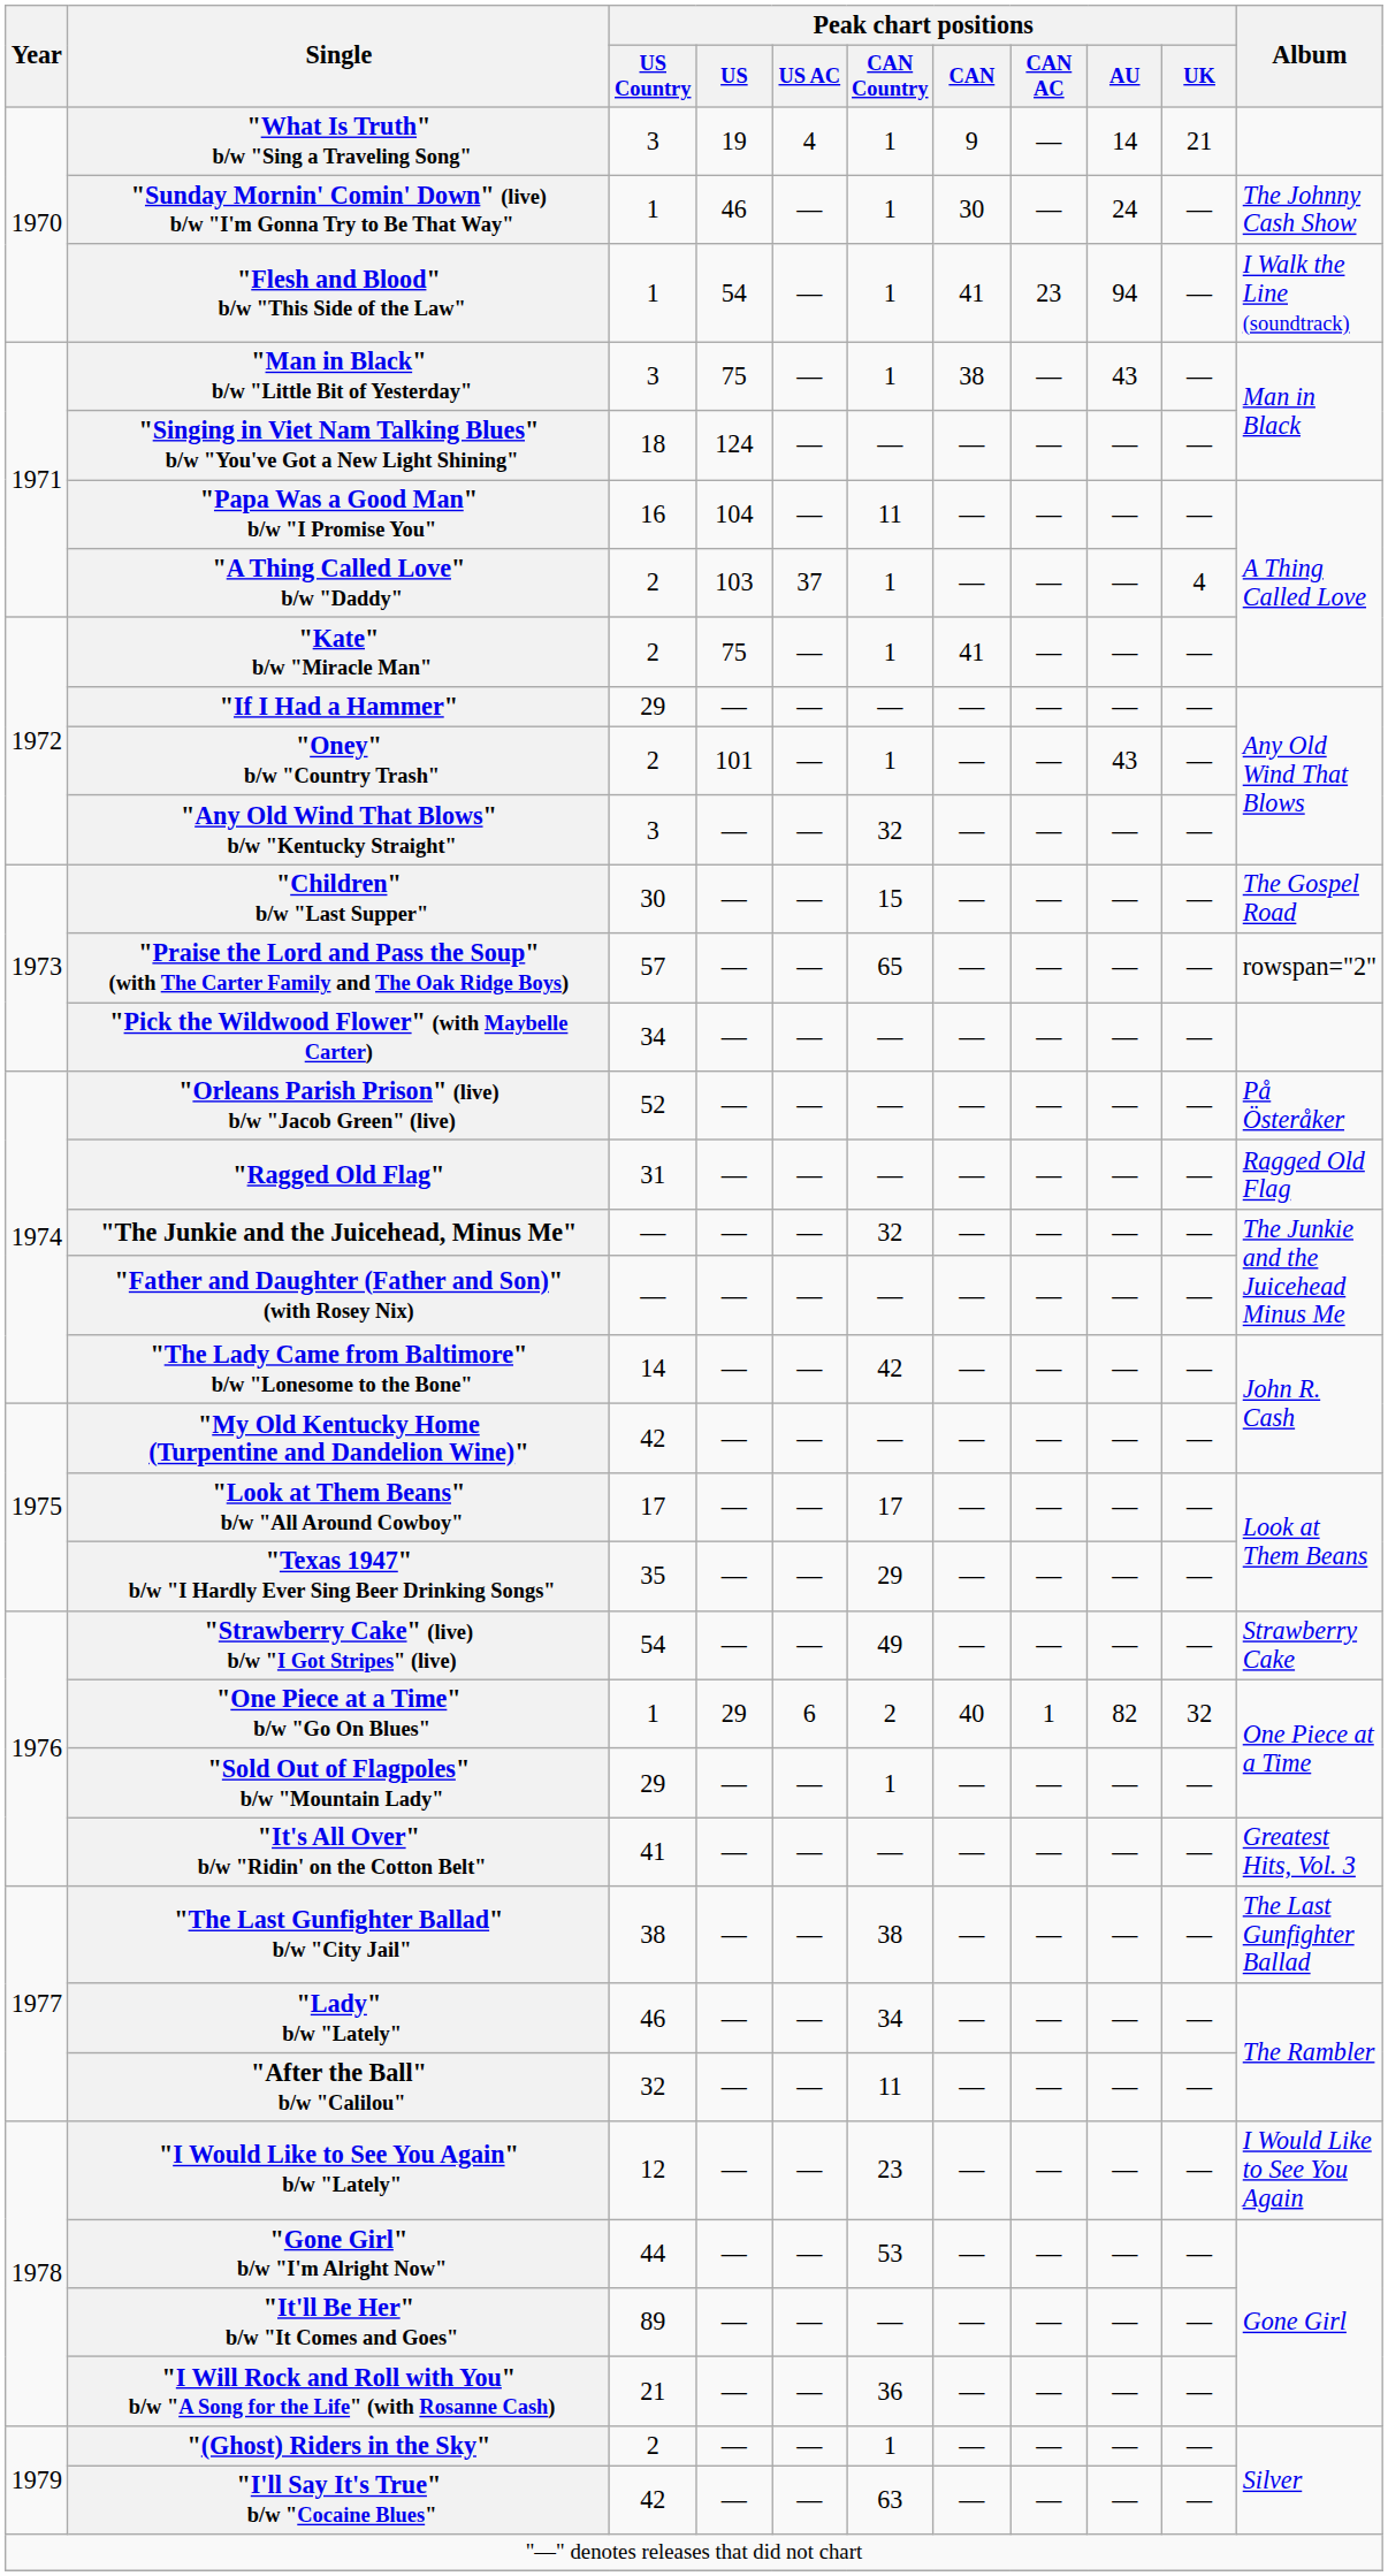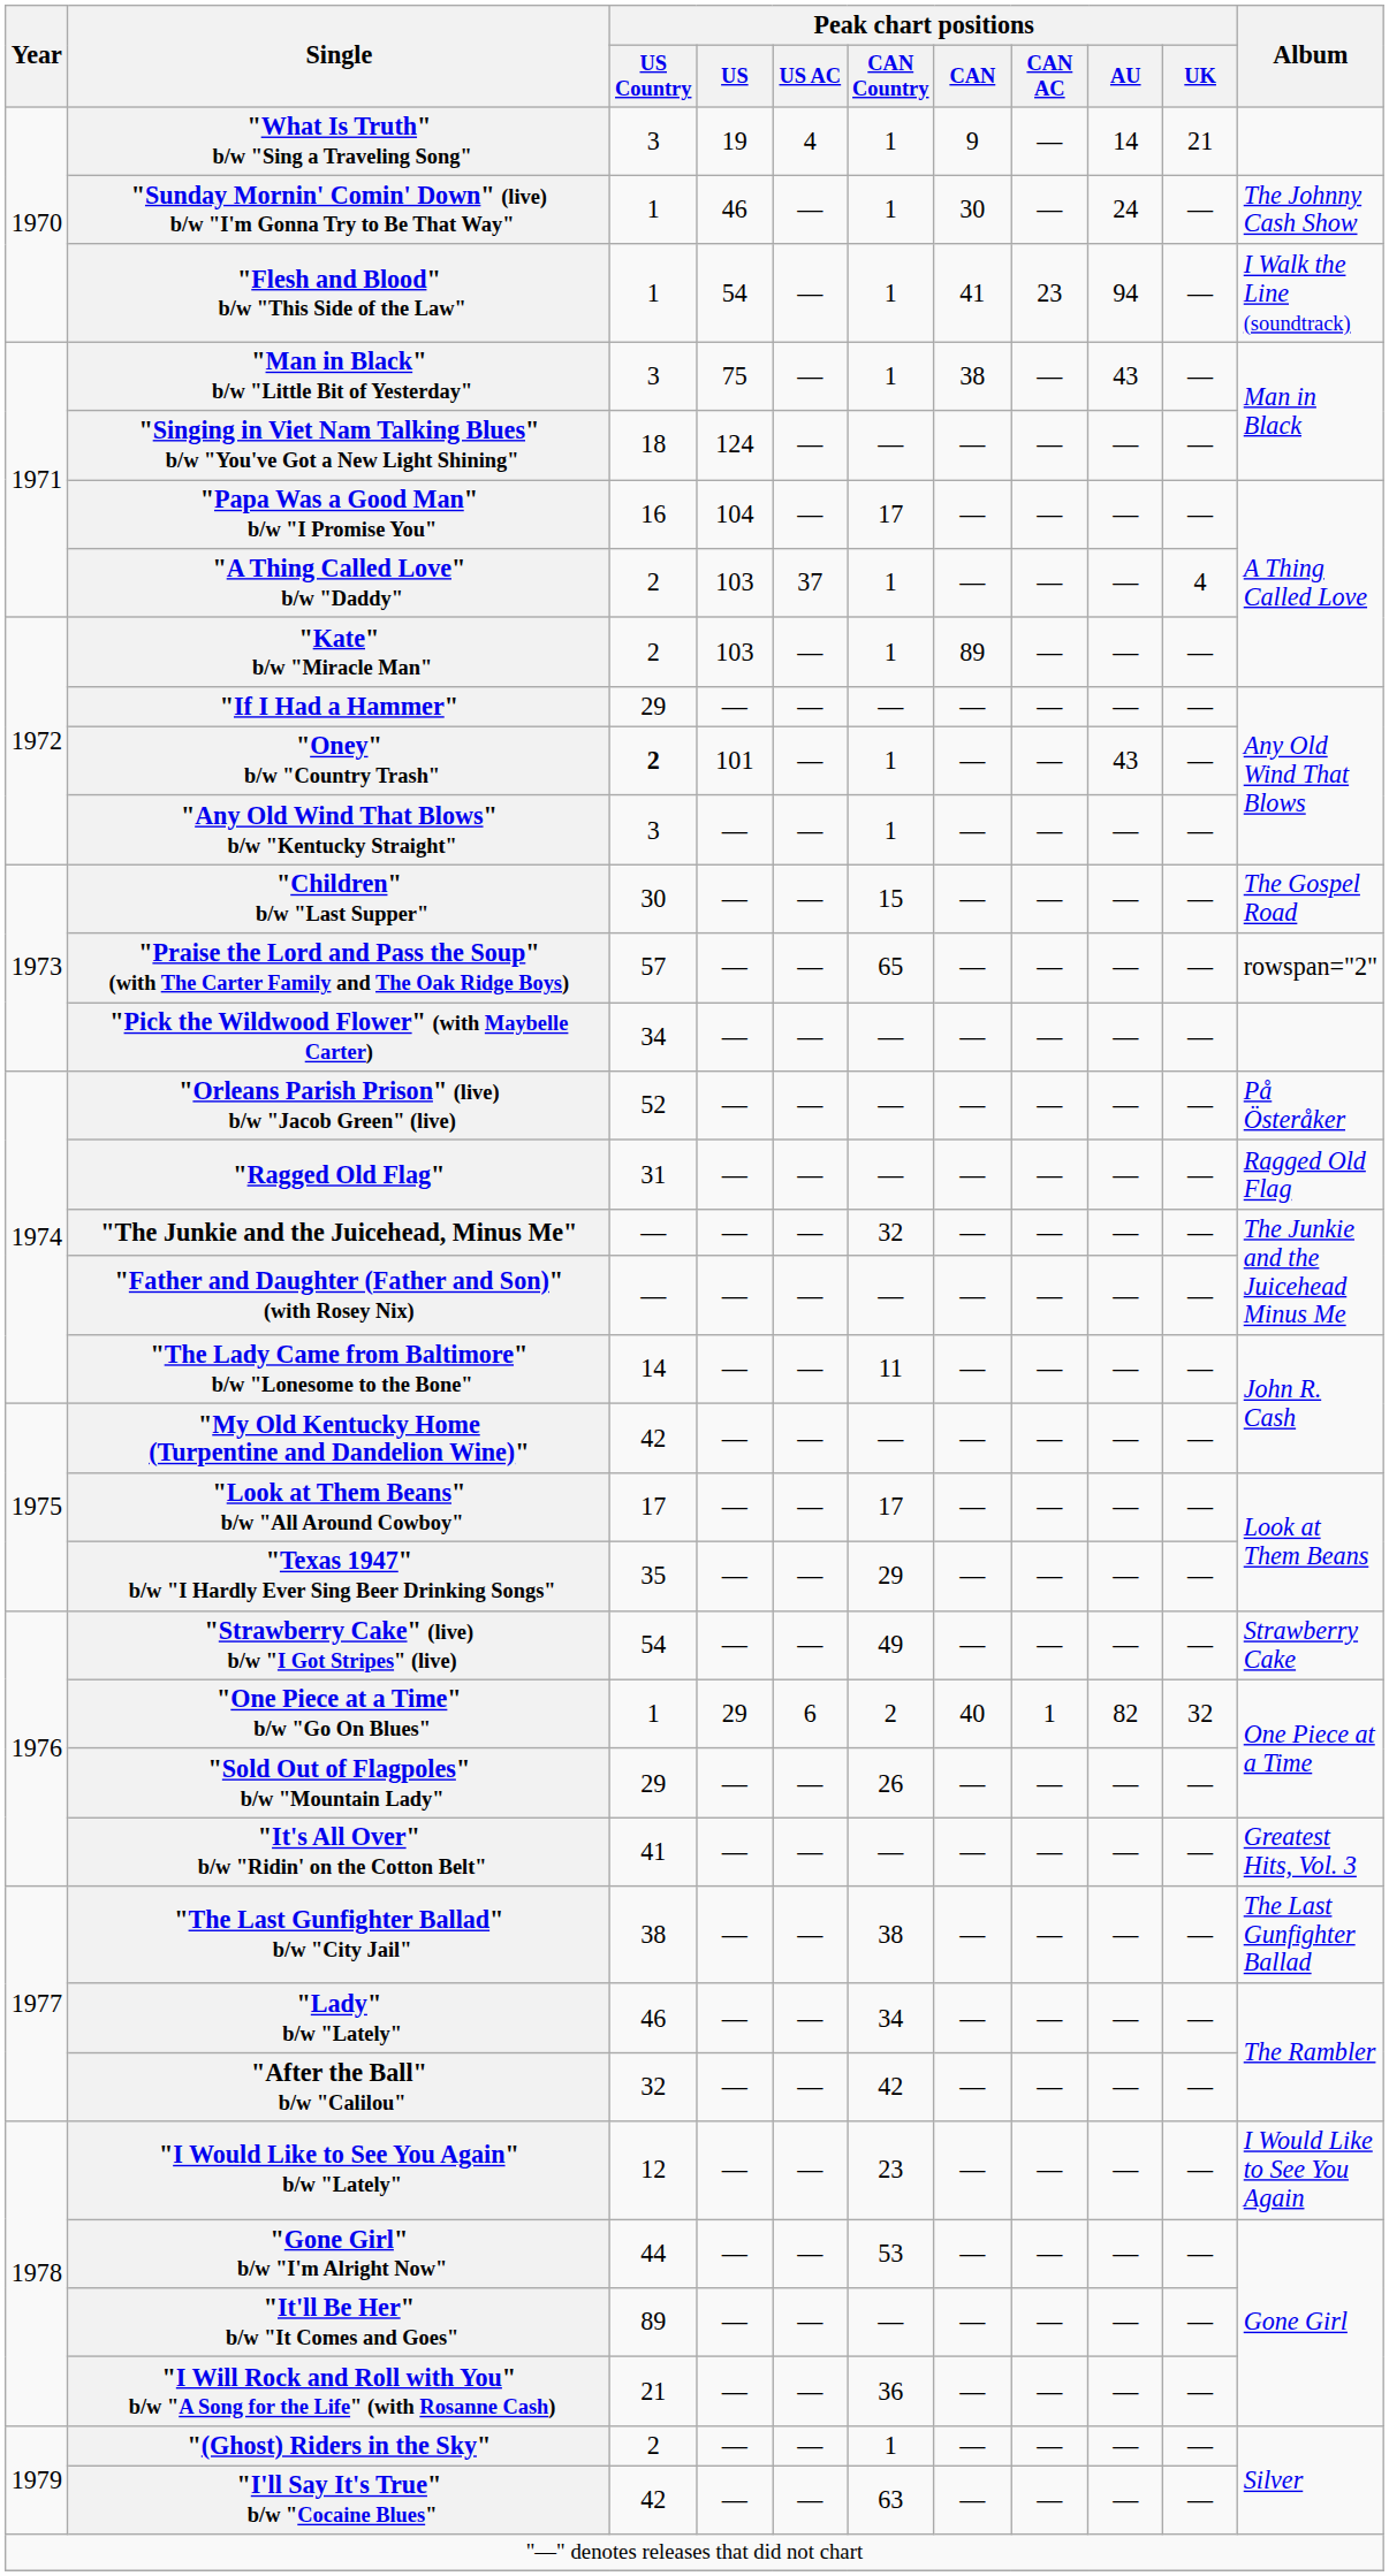"Papa Was a Good Man" b/w "I Promise You" | Peak chart positions / CAN Country: 11 -> 17
"Kate" b/w "Miracle Man" | Peak chart positions / US: 75 -> 103
"Kate" b/w "Miracle Man" | Peak chart positions / CAN: 41 -> 89
"Oney" b/w "Country Trash" | Peak chart positions / US Country: normal -> bold
"Any Old Wind That Blows" b/w "Kentucky Straight" | Peak chart positions / CAN Country: 32 -> 1
"The Lady Came from Baltimore" b/w "Lonesome to the Bone" | Peak chart positions / CAN Country: 42 -> 11
"Sold Out of Flagpoles" b/w "Mountain Lady" | Peak chart positions / CAN Country: 1 -> 26
"After the Ball" b/w "Calilou" | Peak chart positions / CAN Country: 11 -> 42
